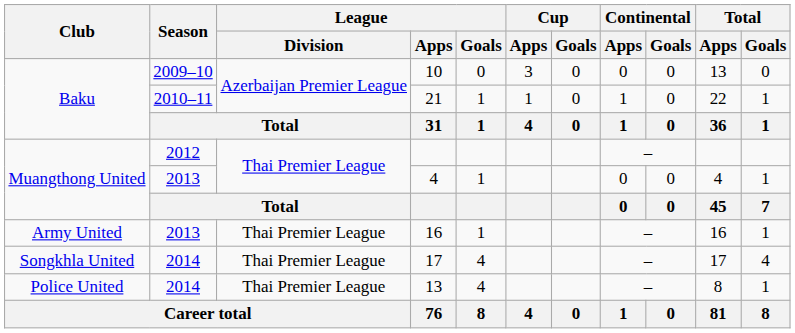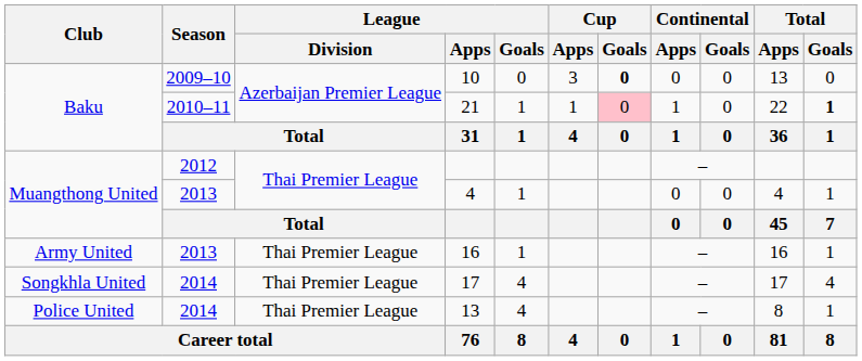10 | Cup / Goals: normal -> bold
21 | Cup / Goals: no background -> pink background
21 | Total / Goals: normal -> bold
